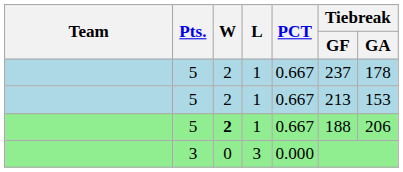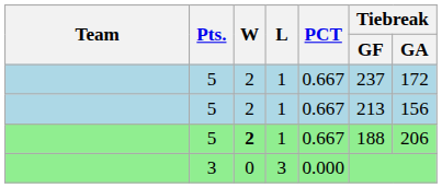row 3 | Tiebreak / GA: 178 -> 172
row 4 | Tiebreak / GA: 153 -> 156
